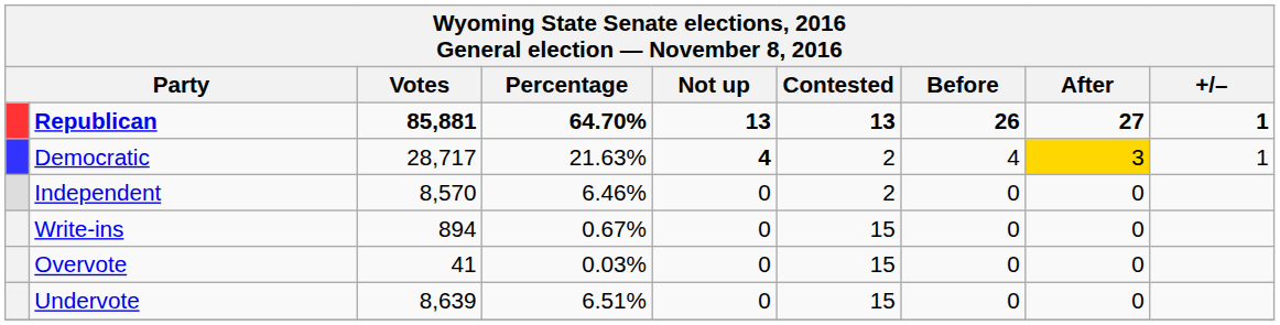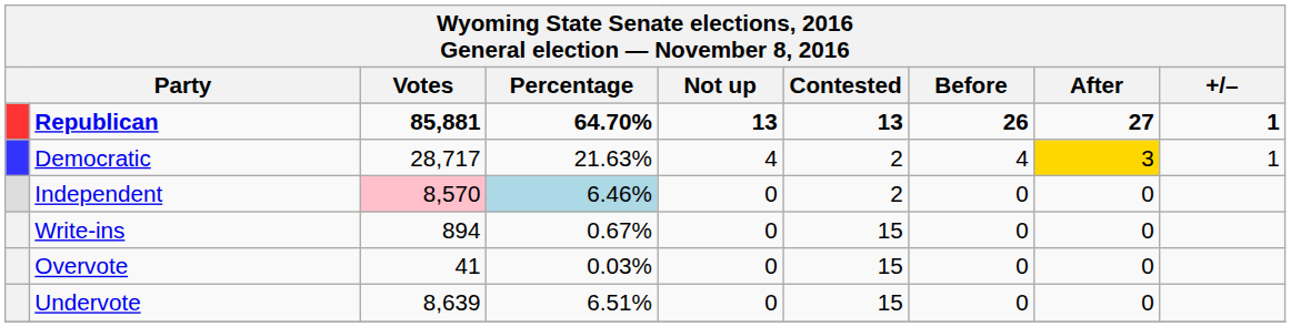Democratic | Not up: bold -> normal
Independent | Votes: no background -> pink background
Independent | Percentage: no background -> lightblue background
